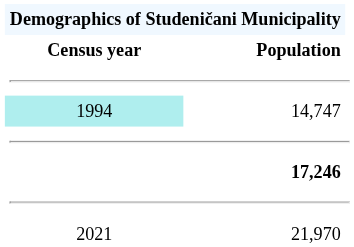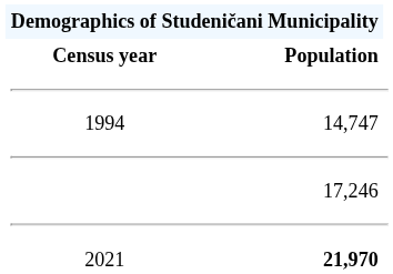14,747 | Demographics of Studeničani Municipality / Census year: paleturquoise background -> no background
17,246 | Demographics of Studeničani Municipality / Population: bold -> normal
21,970 | Demographics of Studeničani Municipality / Population: normal -> bold
